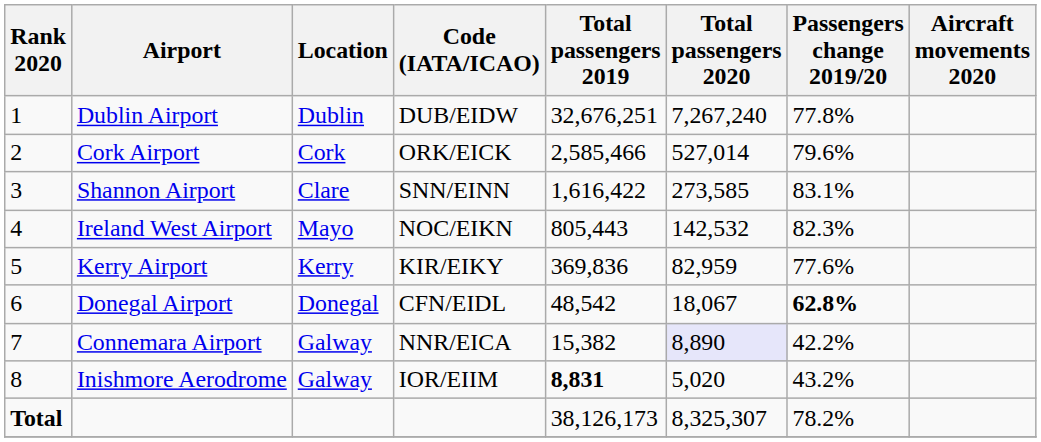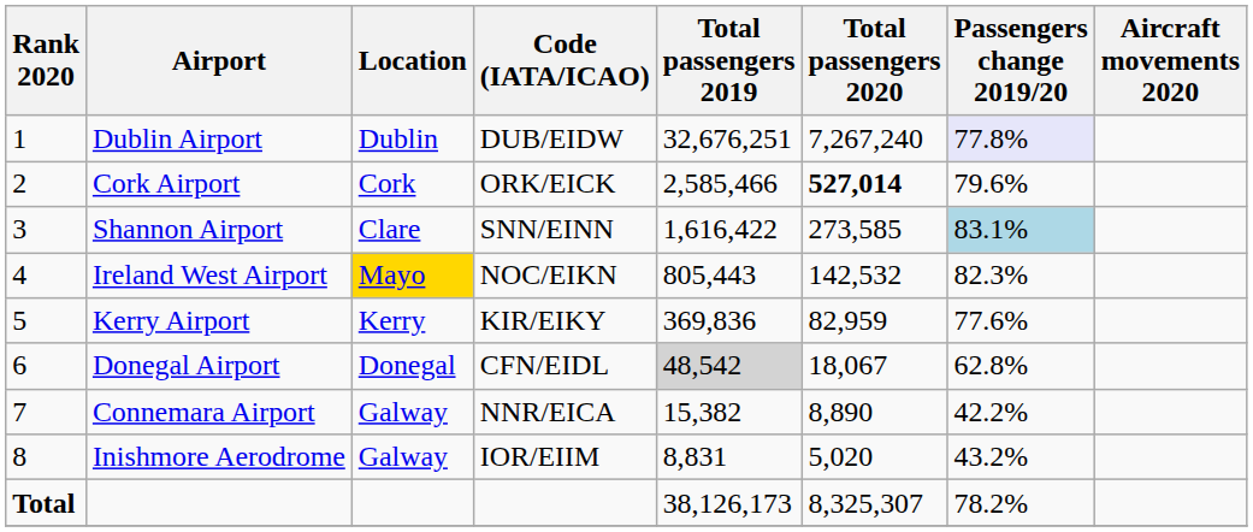Dublin Airport | Passengers change 2019/20: no background -> lavender background
Cork Airport | Total passengers 2020: normal -> bold
Shannon Airport | Passengers change 2019/20: no background -> lightblue background
Ireland West Airport | Location: no background -> gold background
Donegal Airport | Total passengers 2019: no background -> lightgrey background
Donegal Airport | Passengers change 2019/20: bold -> normal
Connemara Airport | Total passengers 2020: lavender background -> no background
Inishmore Aerodrome | Total passengers 2019: bold -> normal
